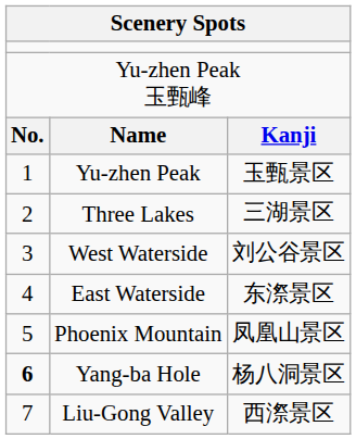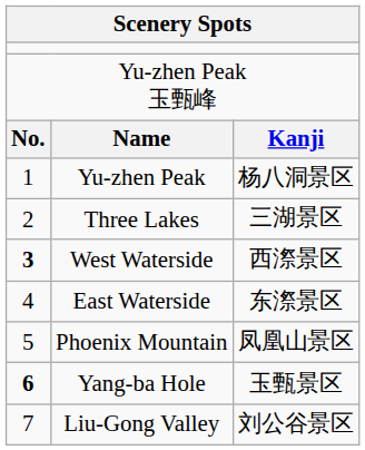Yu-zhen Peak | column 3: 玉甄景区 -> 杨八洞景区
West Waterside | column 1: normal -> bold
West Waterside | column 3: 刘公谷景区 -> 西漈景区
Yang-ba Hole | column 3: 杨八洞景区 -> 玉甄景区
Liu-Gong Valley | column 3: 西漈景区 -> 刘公谷景区
